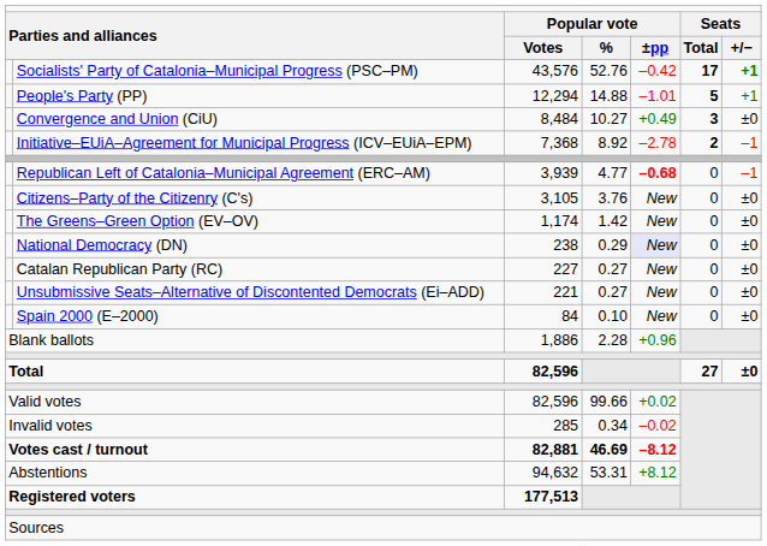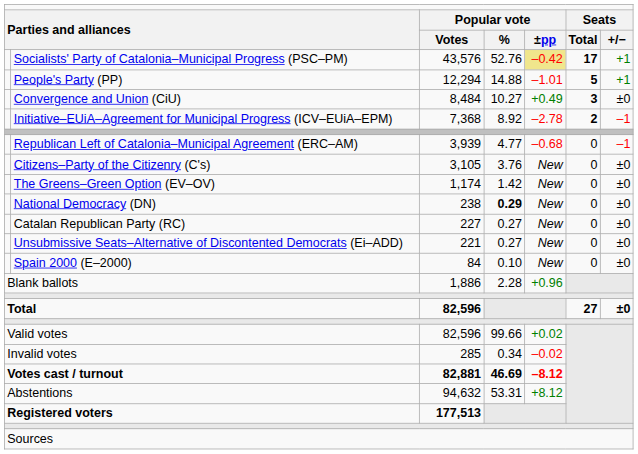Socialists' Party of Catalonia–Municipal Progress (PSC–PM) | column 5: no background -> khaki background
Socialists' Party of Catalonia–Municipal Progress (PSC–PM) | column 7: bold -> normal
Republican Left of Catalonia–Municipal Agreement (ERC–AM) | column 5: bold -> normal
National Democracy (DN) | column 4: normal -> bold
National Democracy (DN) | column 5: lavender background -> no background
